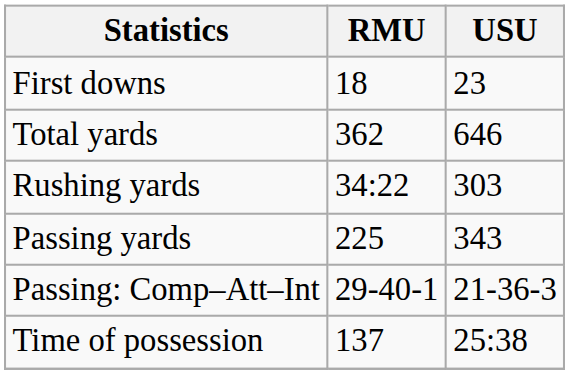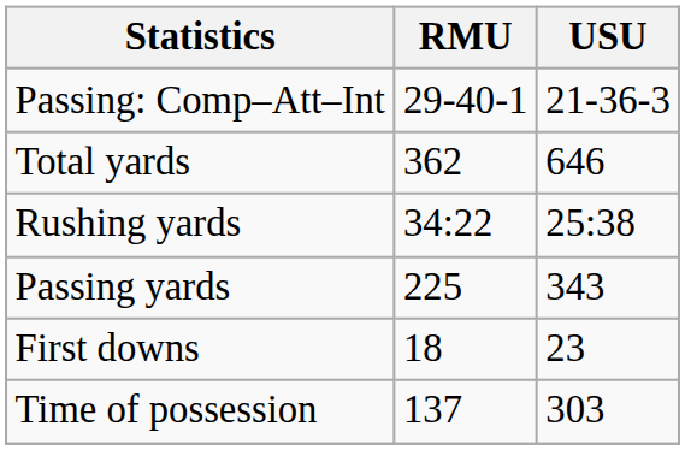rows swapped: First downs <-> Passing: Comp–Att–Int
Rushing yards | USU: 303 -> 25:38
Time of possession | USU: 25:38 -> 303
